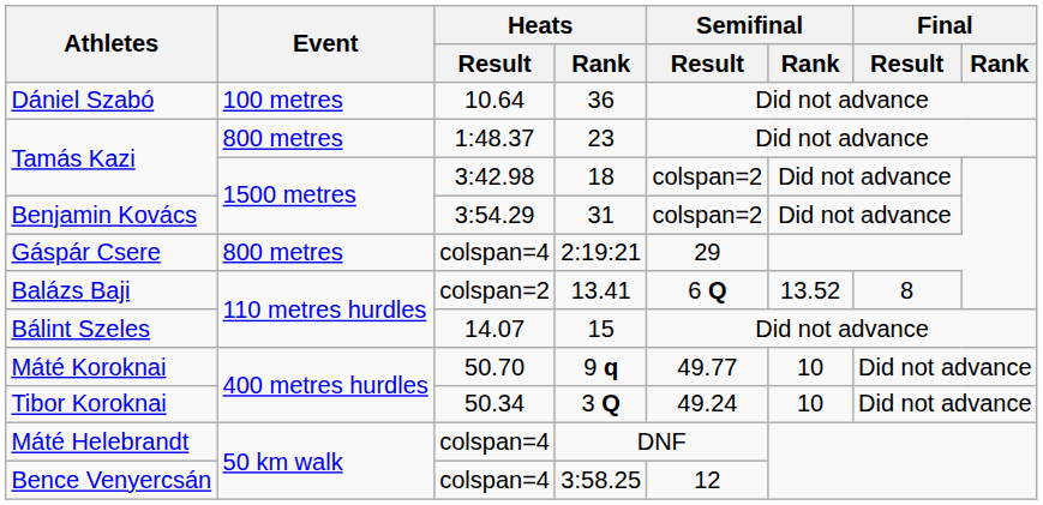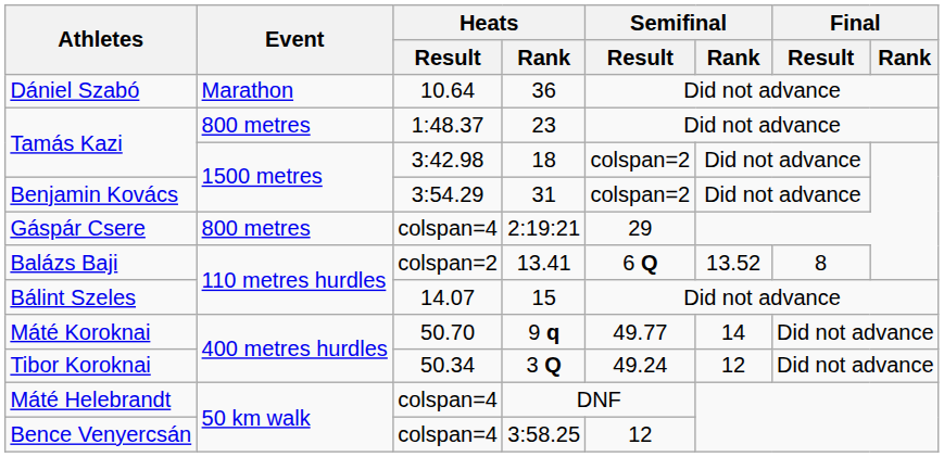Dániel Szabó | Event: 100 metres -> Marathon
Máté Koroknai | Semifinal / Rank: 10 -> 14
Tibor Koroknai | Semifinal / Rank: 10 -> 12
